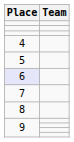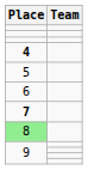row 5 | Place: normal -> bold
row 7 | Place: lavender background -> no background
row 8 | Place: normal -> bold
row 9 | Place: no background -> lightgreen background
